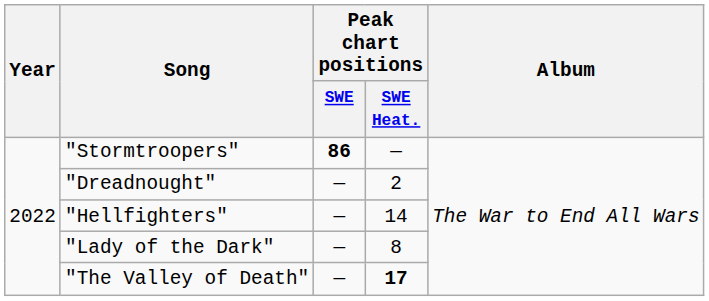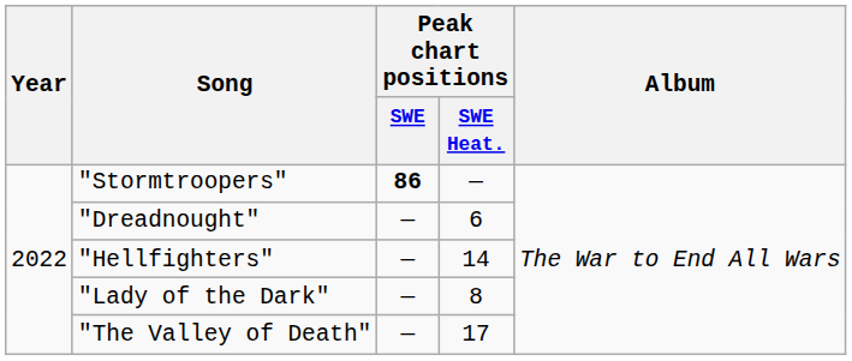"Dreadnought" | Peak chart positions / SWE Heat.: 2 -> 6
"The Valley of Death" | Peak chart positions / SWE Heat.: bold -> normal
